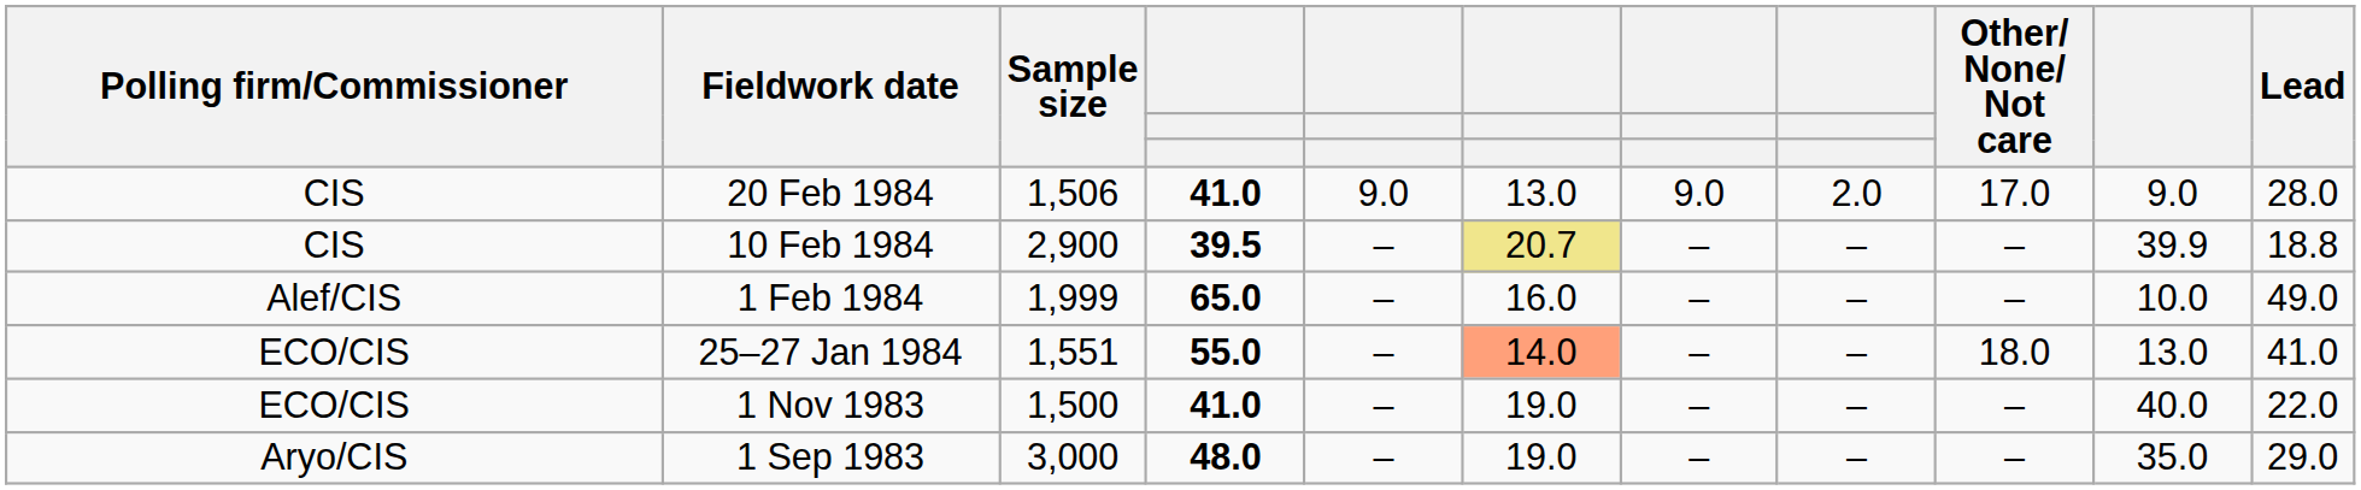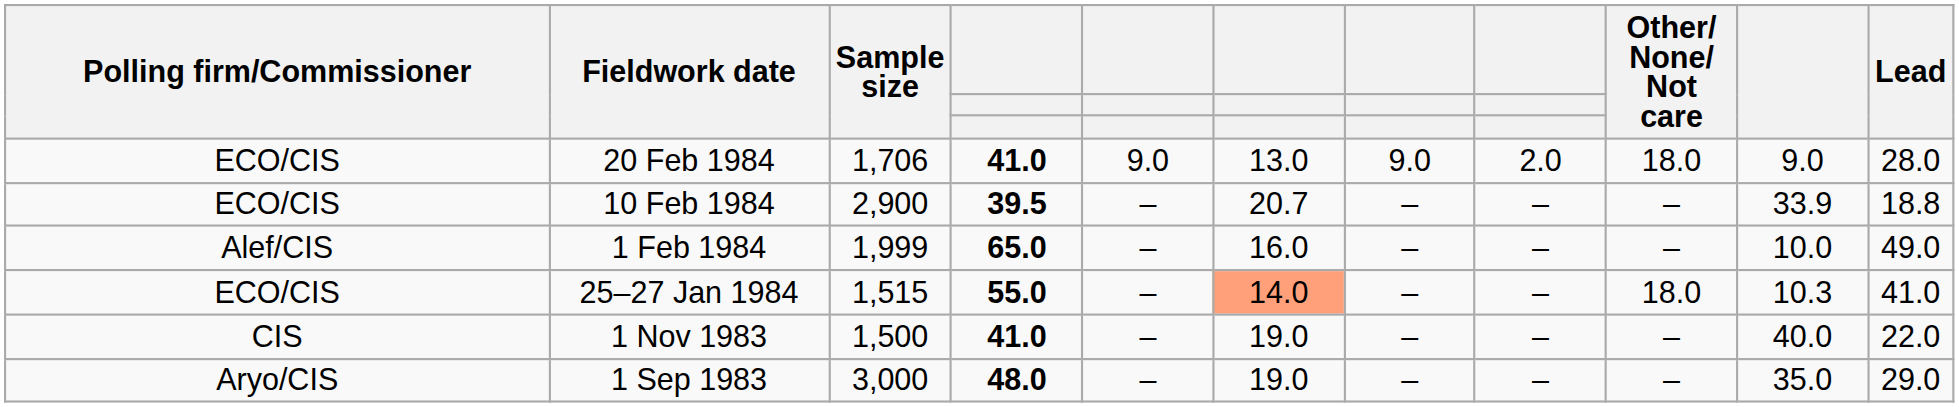20 Feb 1984 | Polling firm/Commissioner: CIS -> ECO/CIS
20 Feb 1984 | Sample size: 1,506 -> 1,706
20 Feb 1984 | Other/ None/ Not care: 17.0 -> 18.0
10 Feb 1984 | Polling firm/Commissioner: CIS -> ECO/CIS
10 Feb 1984 | column 6: khaki background -> no background
10 Feb 1984 | column 10: 39.9 -> 33.9
25–27 Jan 1984 | Sample size: 1,551 -> 1,515
25–27 Jan 1984 | column 10: 13.0 -> 10.3
1 Nov 1983 | Polling firm/Commissioner: ECO/CIS -> CIS
